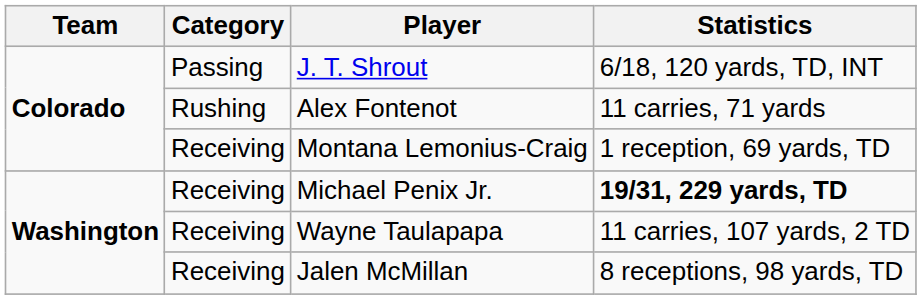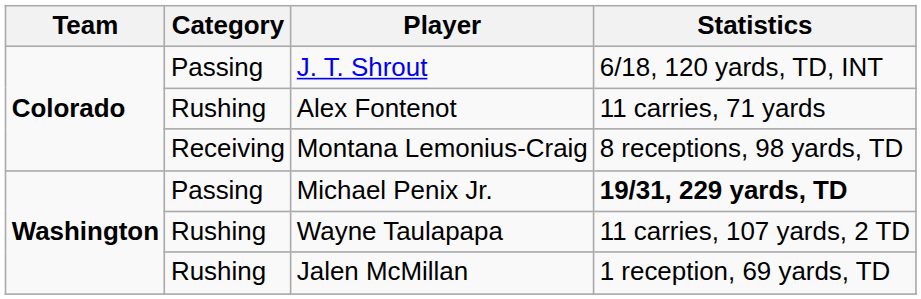Montana Lemonius-Craig | Statistics: 1 reception, 69 yards, TD -> 8 receptions, 98 yards, TD
Michael Penix Jr. | Category: Receiving -> Passing
Wayne Taulapapa | Category: Receiving -> Rushing
Jalen McMillan | Category: Receiving -> Rushing
Jalen McMillan | Statistics: 8 receptions, 98 yards, TD -> 1 reception, 69 yards, TD
